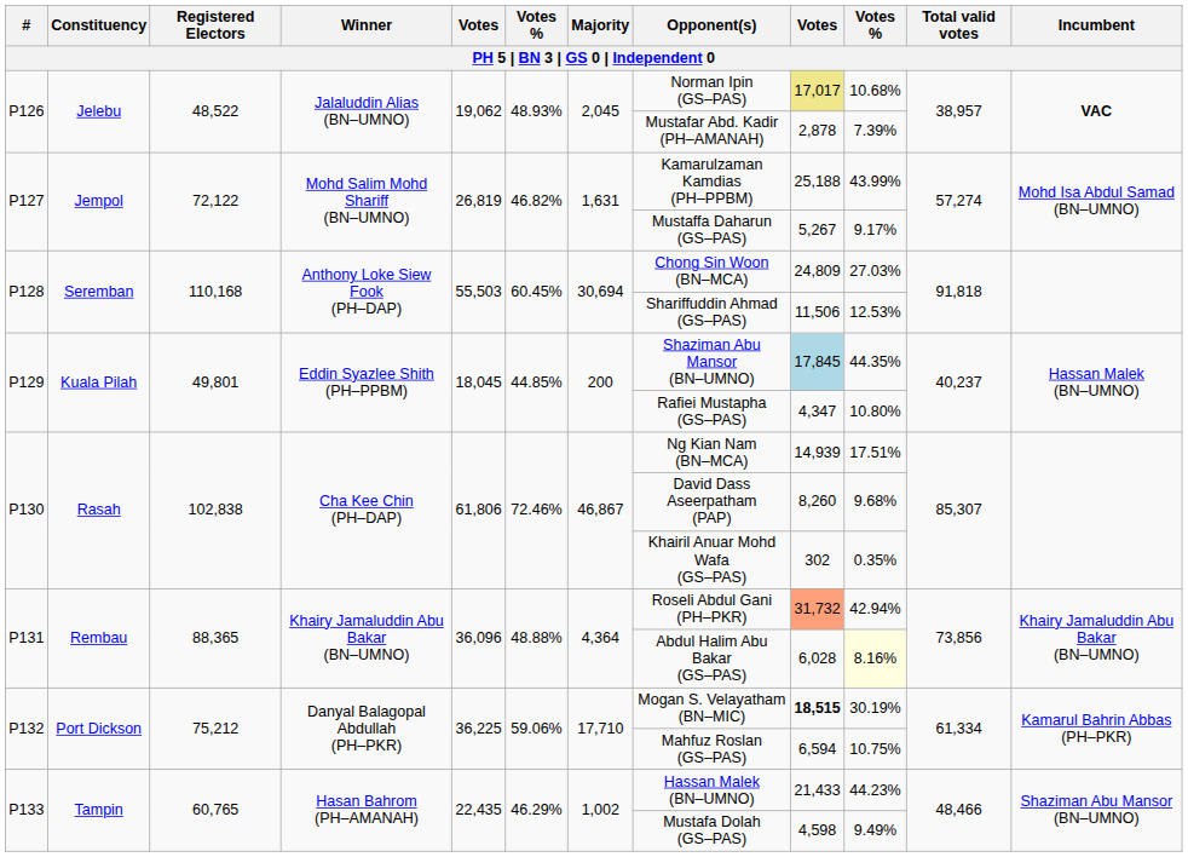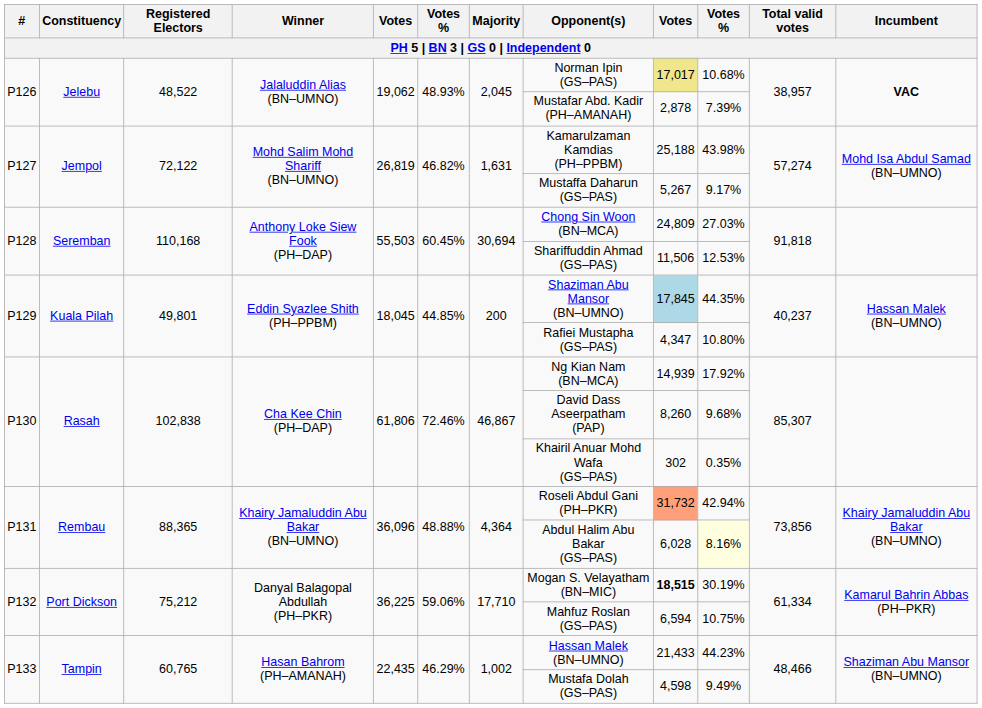row 5 | column 10: 43.99% -> 43.98%
row 11 | column 10: 17.51% -> 17.92%
